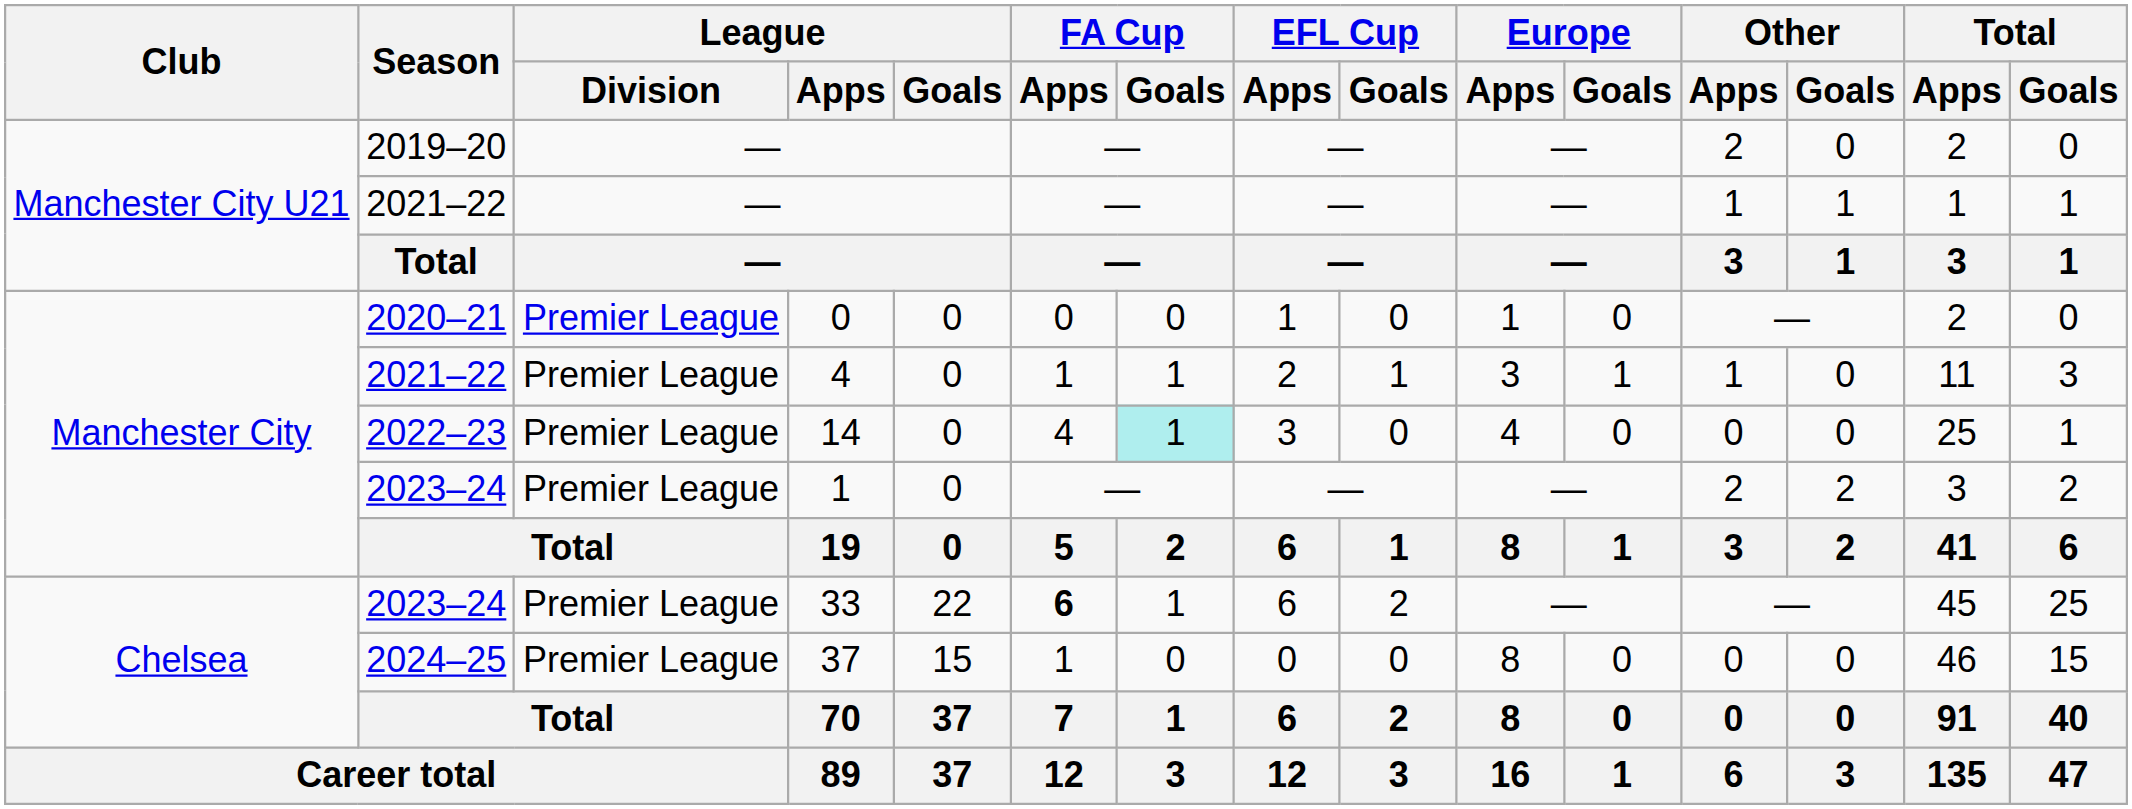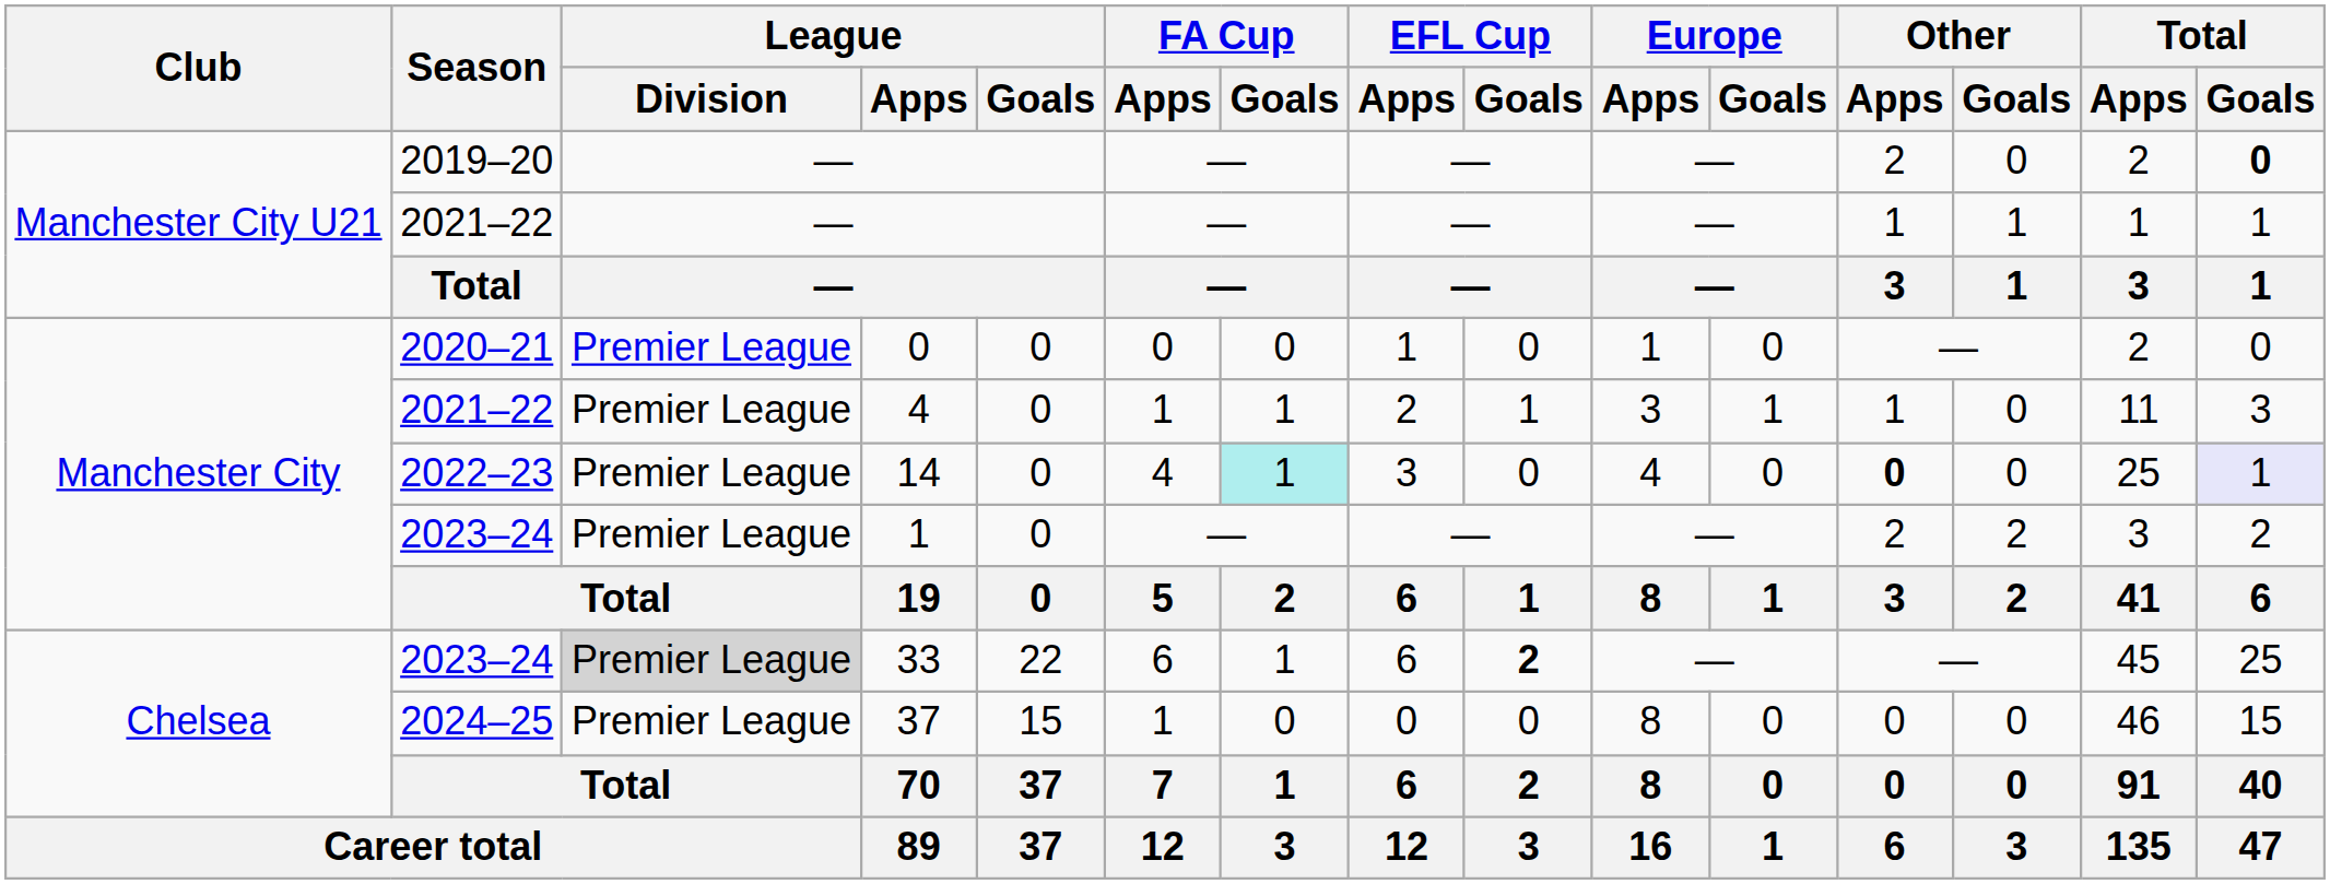2019–20 / — | Total / Goals: normal -> bold
14 | Other / Apps: normal -> bold
14 | Total / Goals: no background -> lavender background
33 | League / Division: no background -> lightgrey background
33 | FA Cup / Apps: bold -> normal
33 | EFL Cup / Goals: normal -> bold
